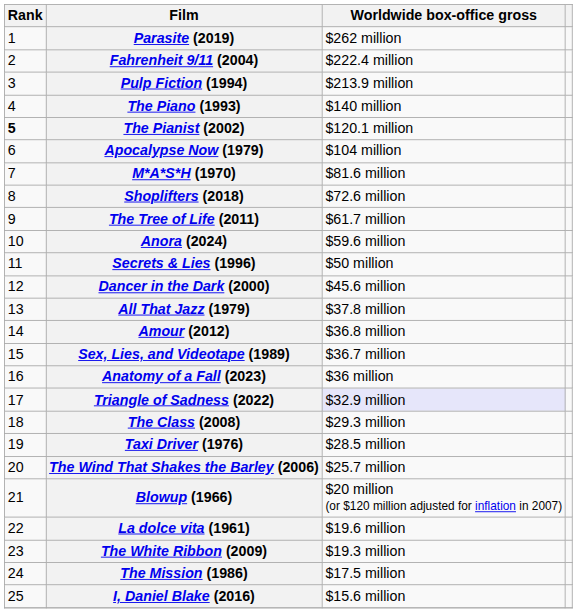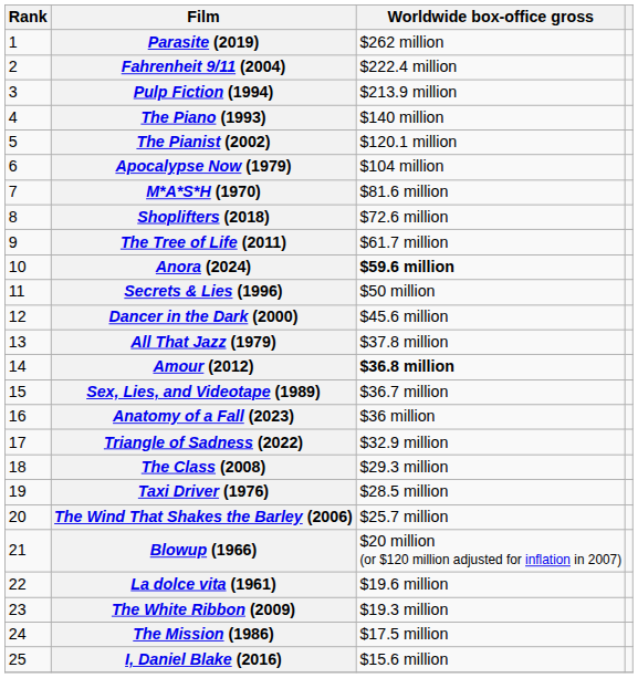The Pianist (2002) | Rank: bold -> normal
Anora (2024) | Worldwide box-office gross: normal -> bold
Amour (2012) | Worldwide box-office gross: normal -> bold
Triangle of Sadness (2022) | Worldwide box-office gross: lavender background -> no background
